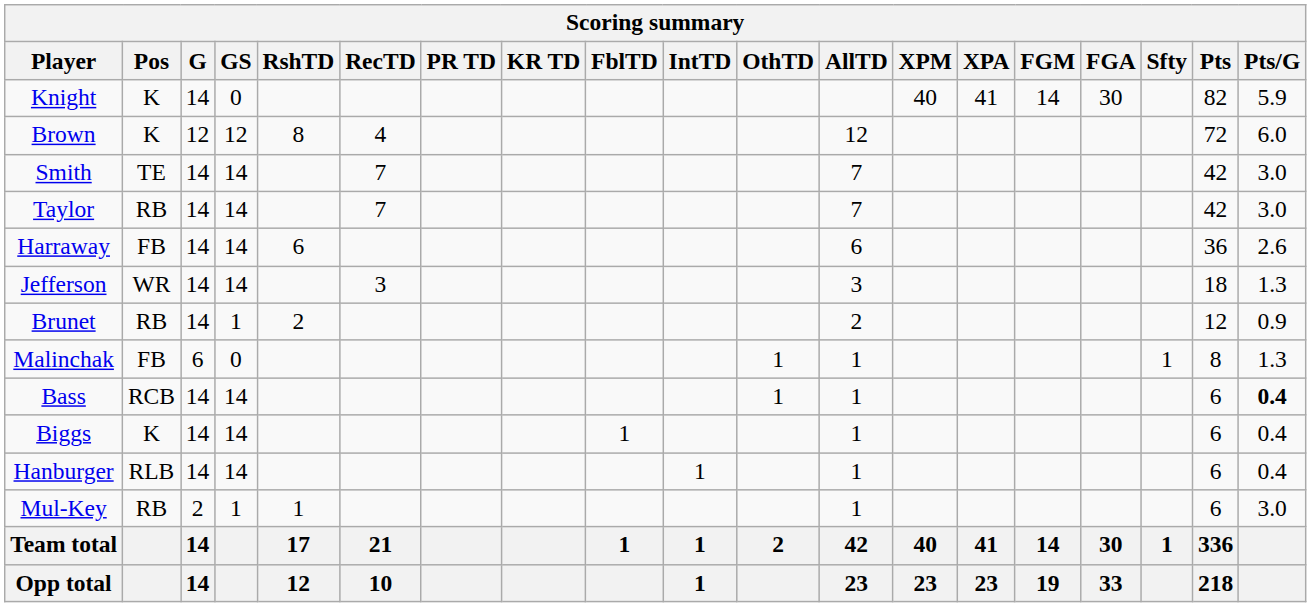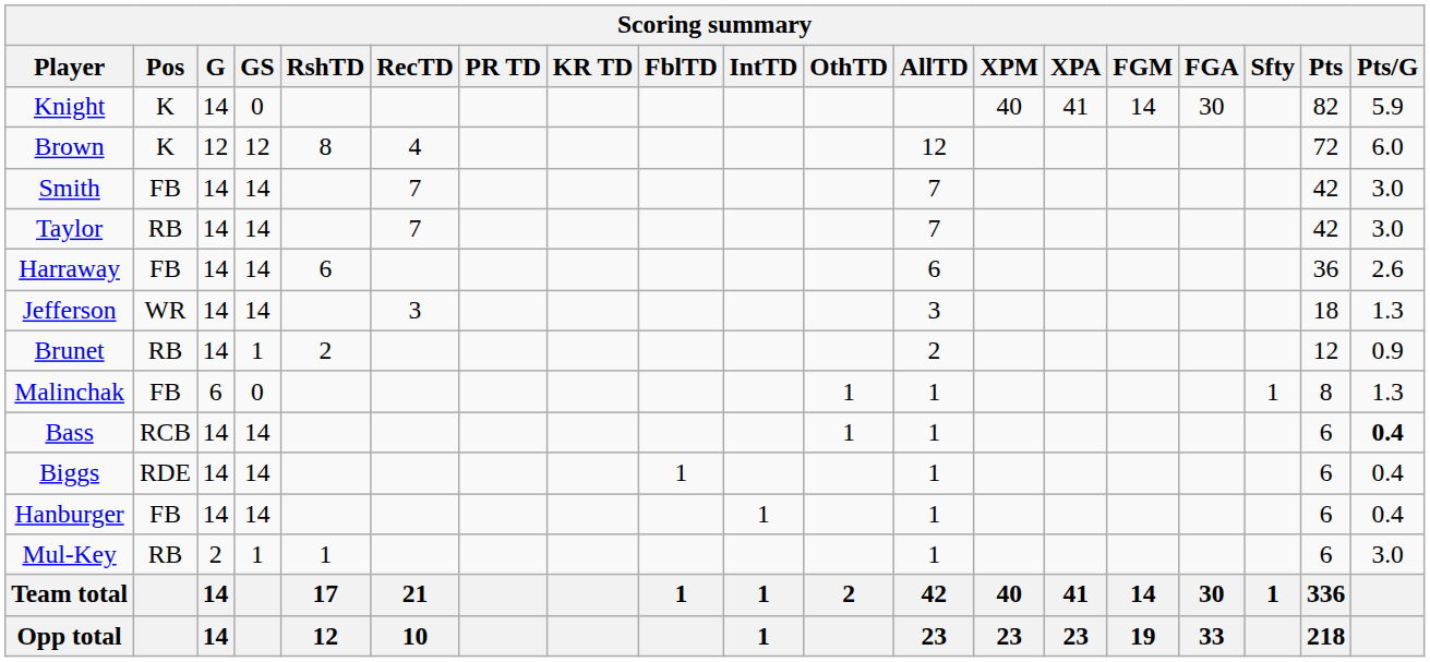Smith | Pos: TE -> FB
Biggs | Pos: K -> RDE
Hanburger | Pos: RLB -> FB
